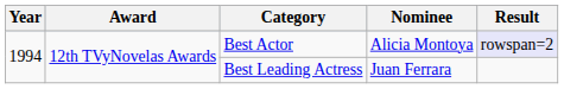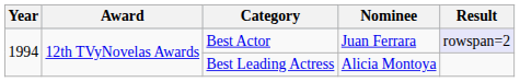Best Actor | Nominee: Alicia Montoya -> Juan Ferrara
Best Leading Actress | Nominee: Juan Ferrara -> Alicia Montoya
